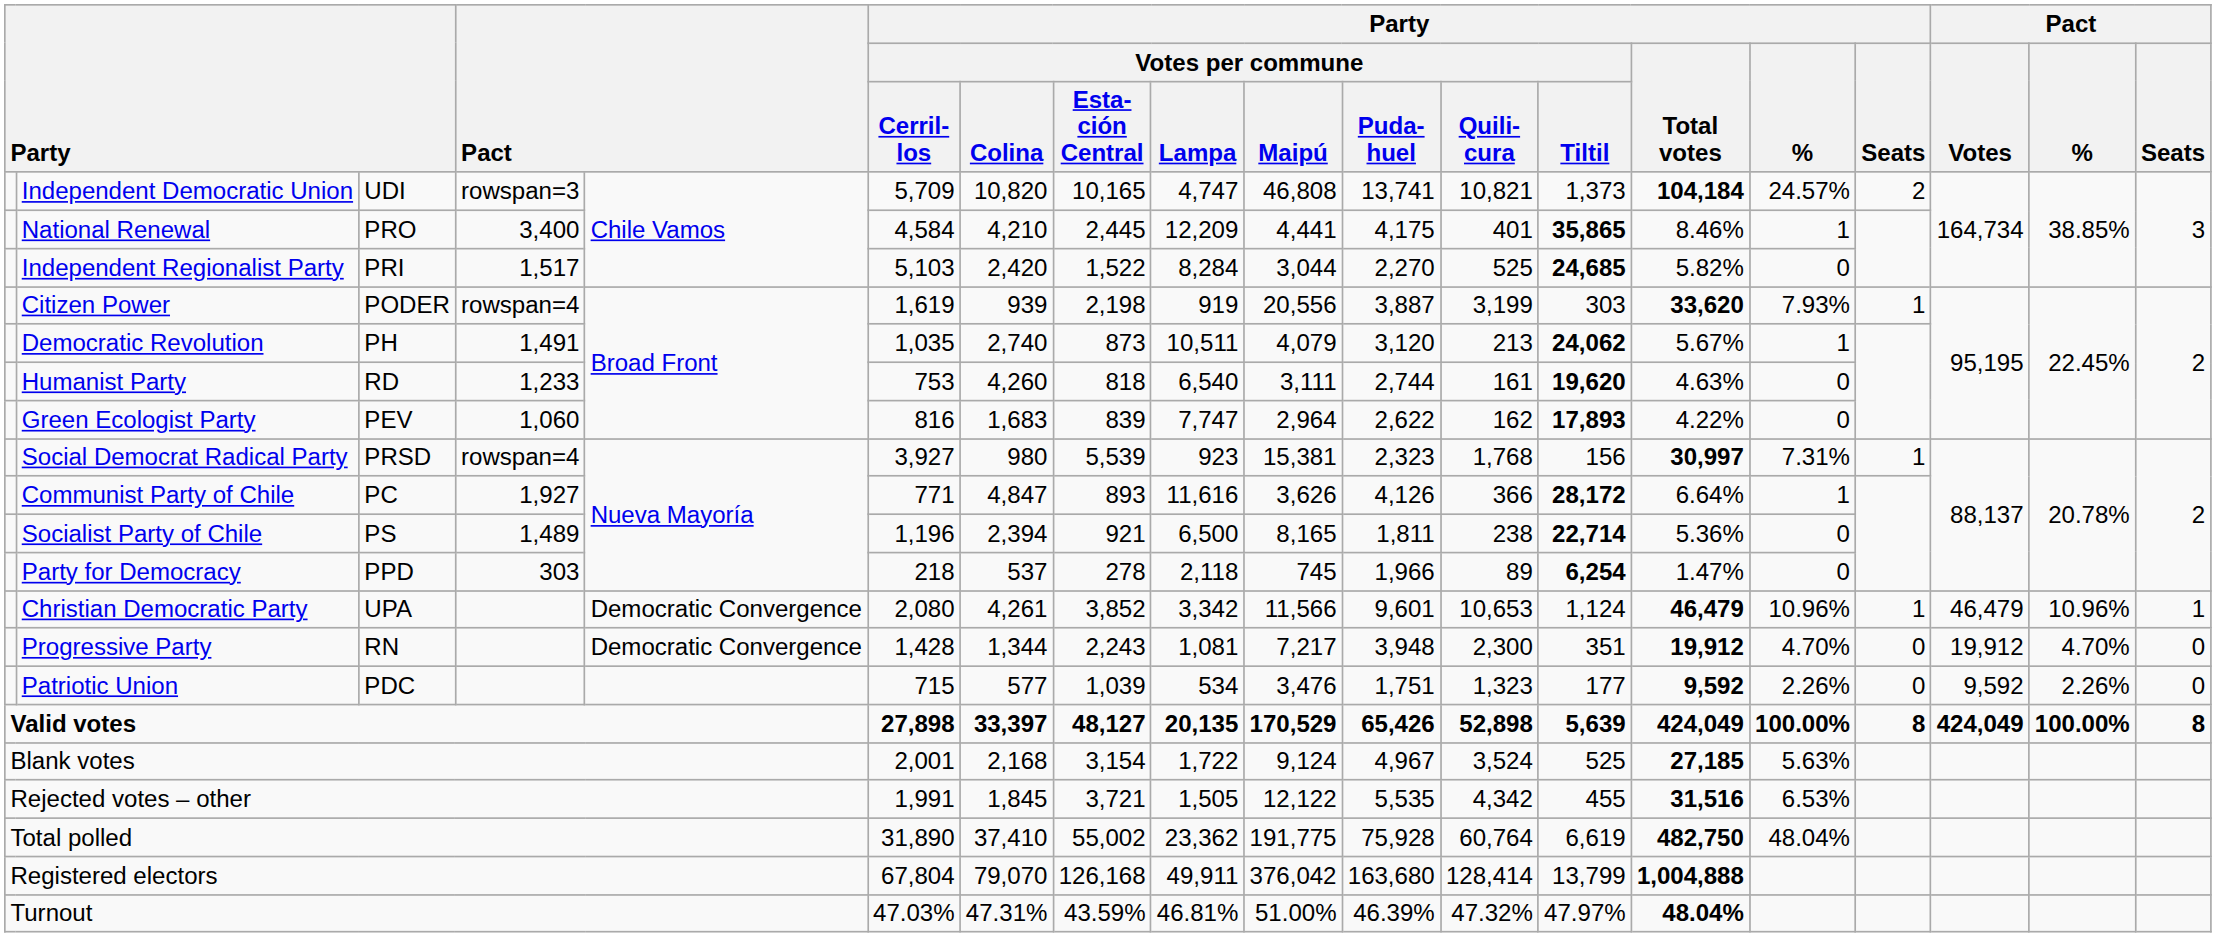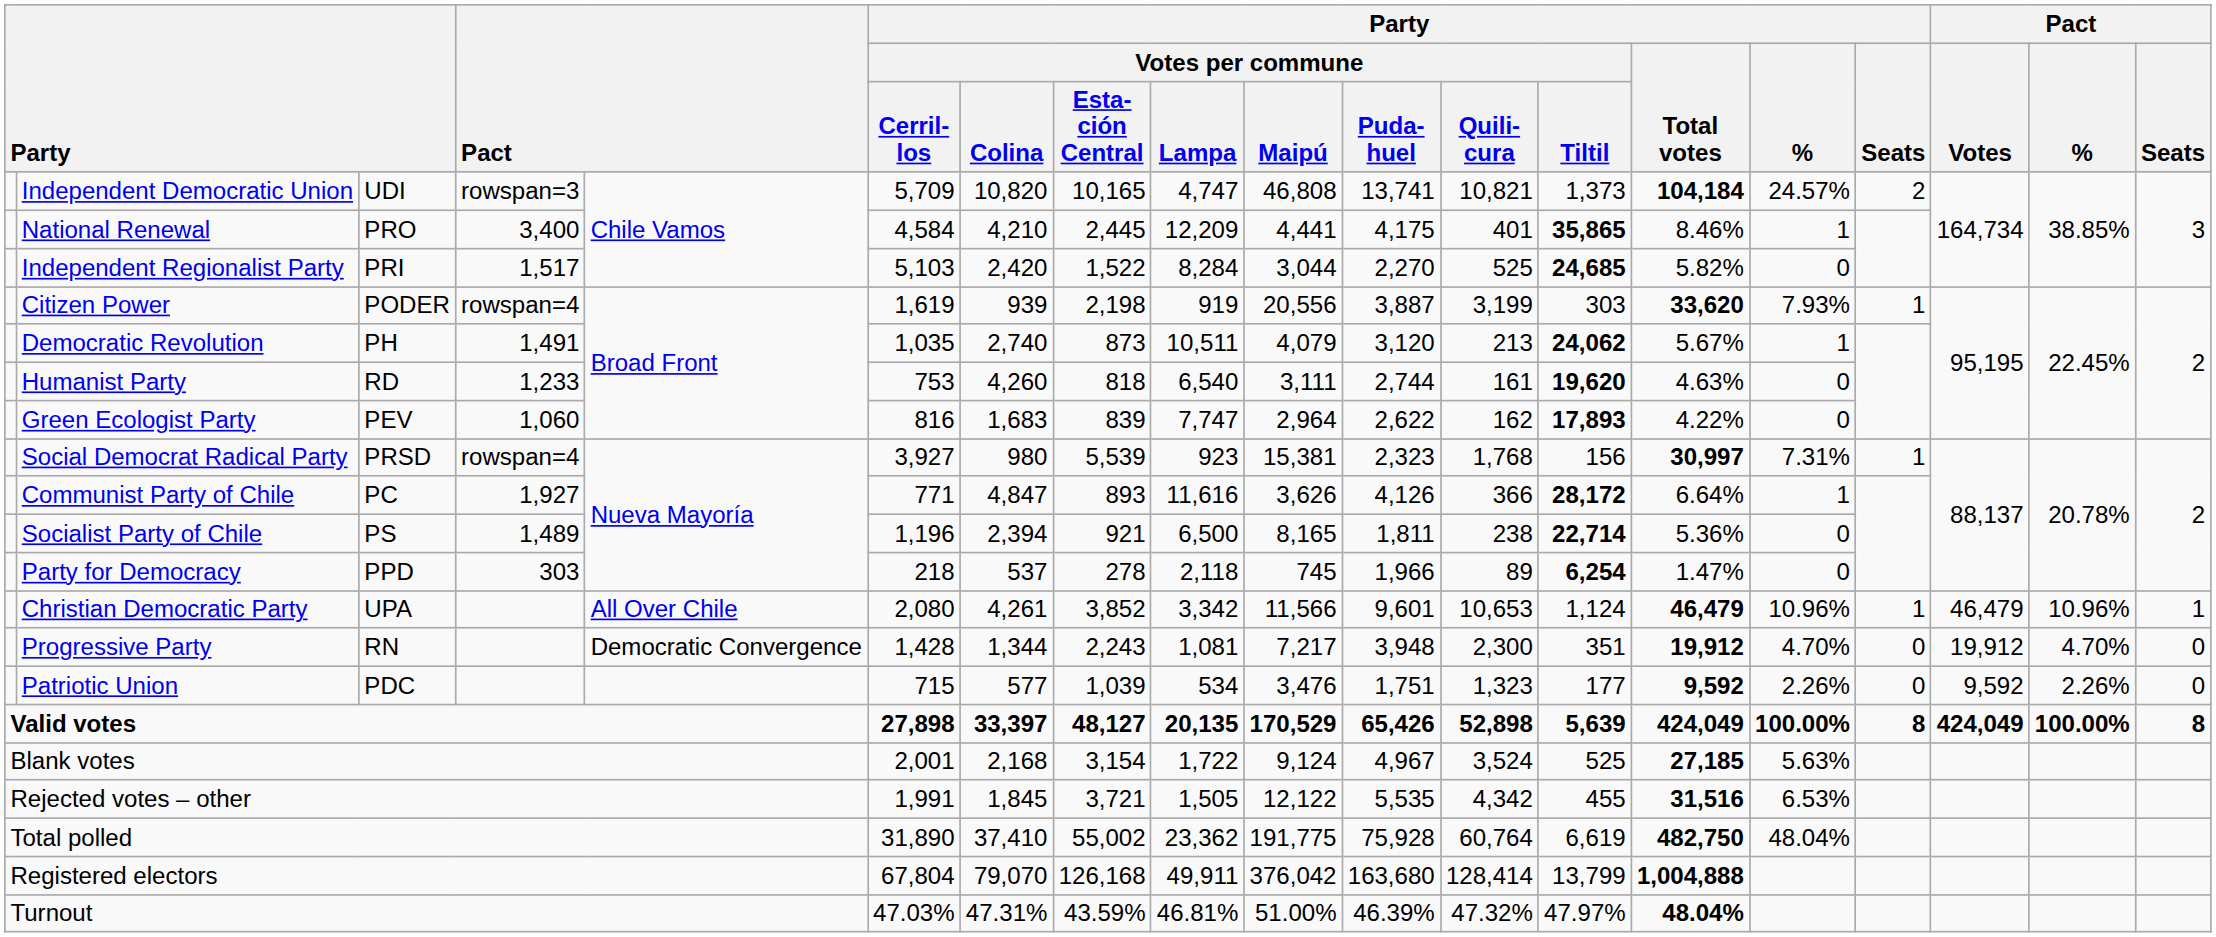Christian Democratic Party | column 5: Democratic Convergence -> All Over Chile
